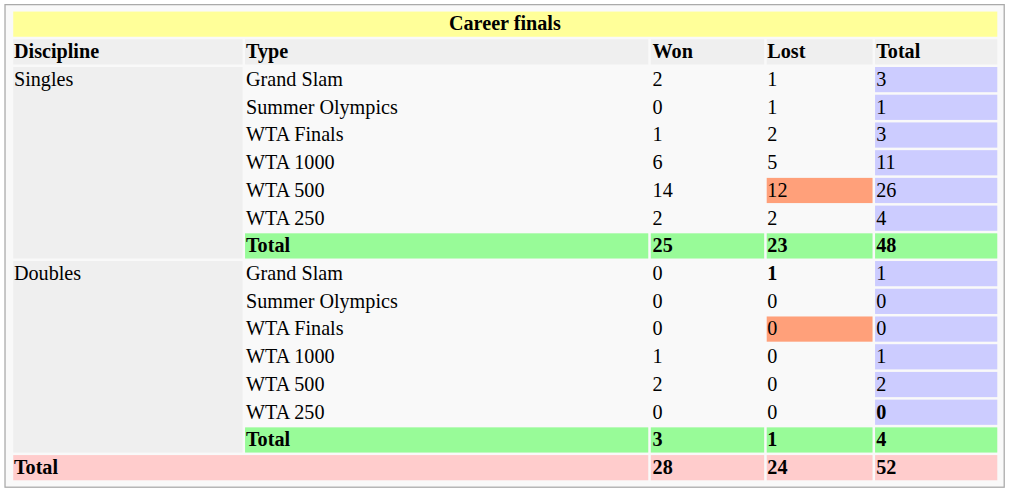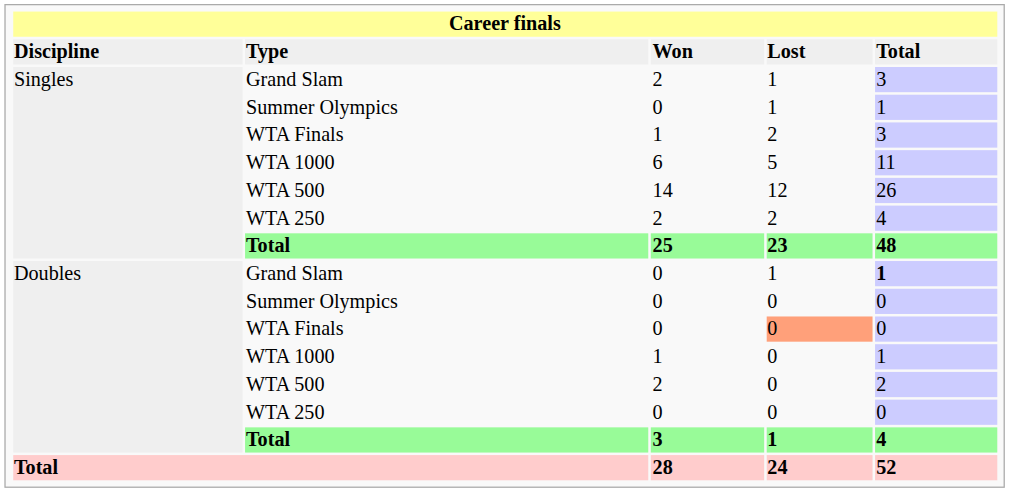14 | column 4: lightsalmon background -> no background
Grand Slam / 0 | column 4: bold -> normal
Grand Slam / 0 | column 5: normal -> bold
WTA 250 / 0 | column 5: bold -> normal
